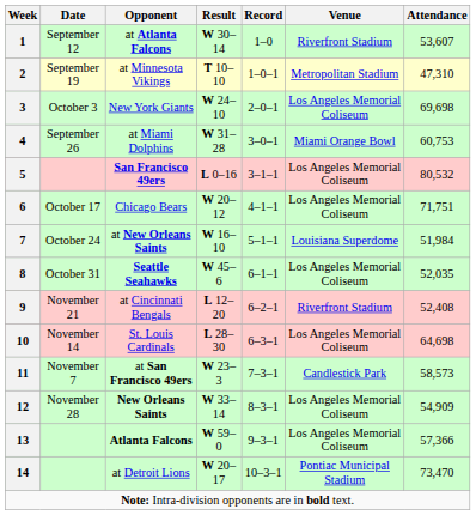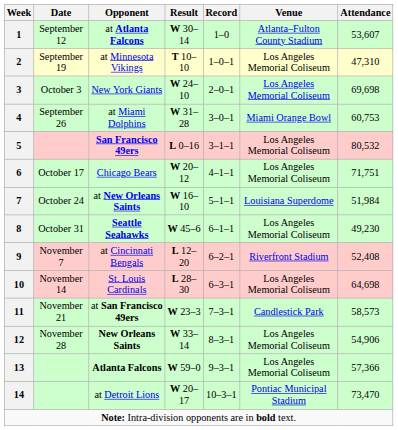1 | Venue: Riverfront Stadium -> Atlanta–Fulton County Stadium
2 | Venue: Metropolitan Stadium -> Los Angeles Memorial Coliseum
8 | Attendance: 52,035 -> 49,230
9 | Date: November 21 -> November 7
11 | Date: November 7 -> November 21
12 | Attendance: 54,909 -> 54,906
